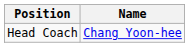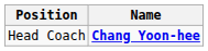Head Coach | Name: normal -> bold
